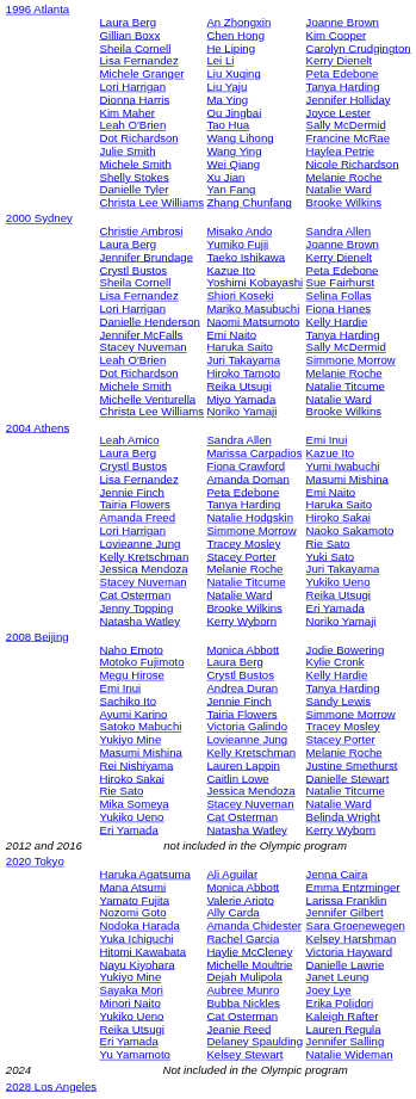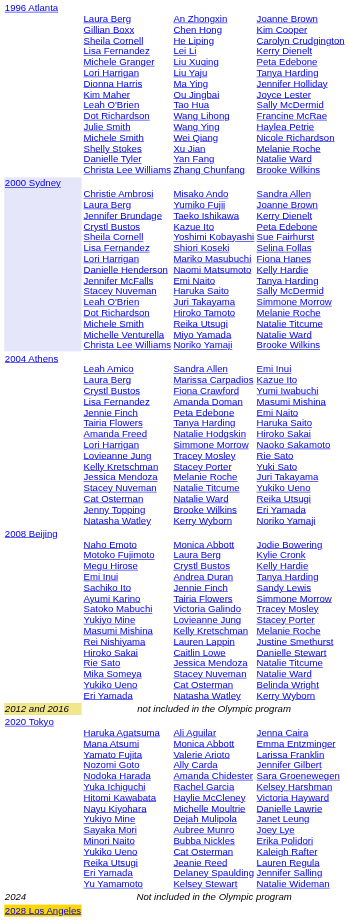2000 Sydney | column 1: no background -> lavender background
2012 and 2016 | column 1: no background -> khaki background
2028 Los Angeles | column 1: no background -> gold background
